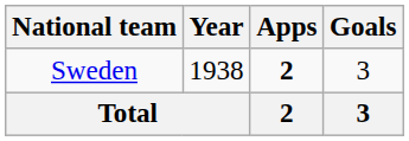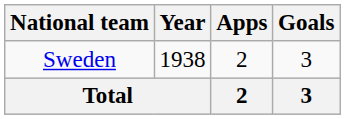Sweden | Apps: bold -> normal
